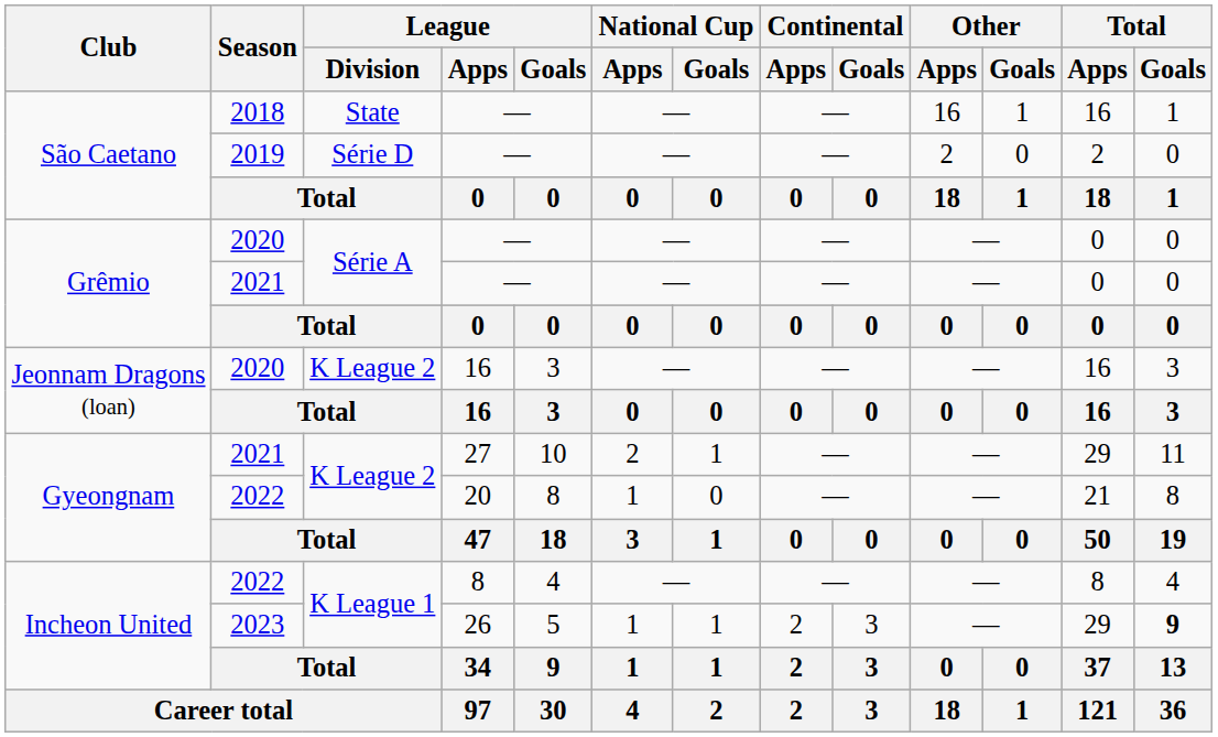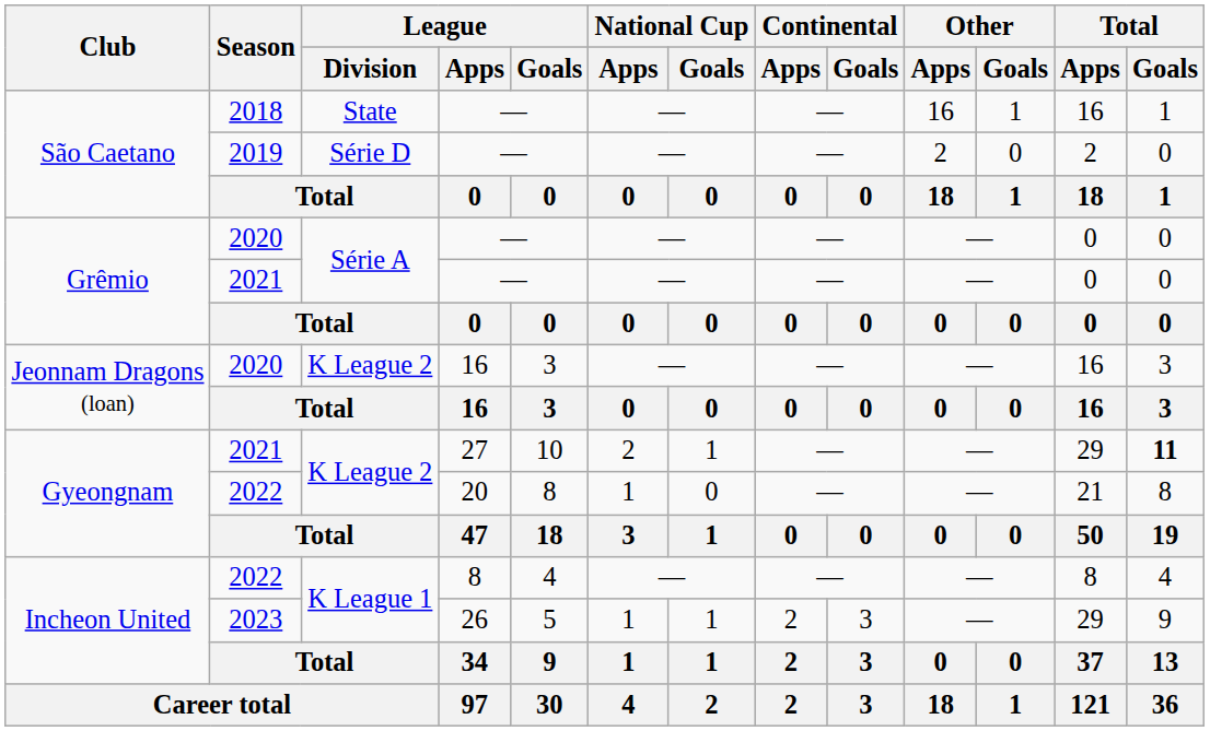2021 / 27 | Total / Goals: normal -> bold
2023 | Total / Goals: bold -> normal
